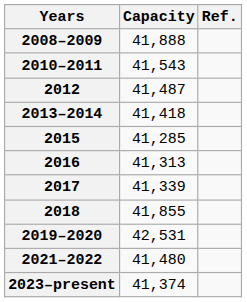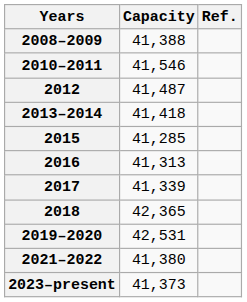2008–2009 | Capacity: 41,888 -> 41,388
2010–2011 | Capacity: 41,543 -> 41,546
2018 | Capacity: 41,855 -> 42,365
2021–2022 | Capacity: 41,480 -> 41,380
2023–present | Capacity: 41,374 -> 41,373
